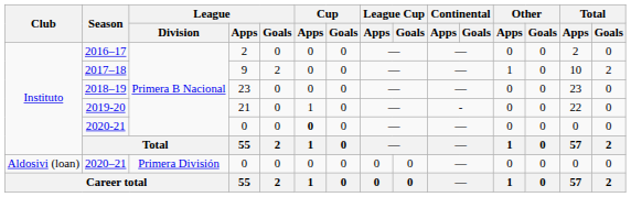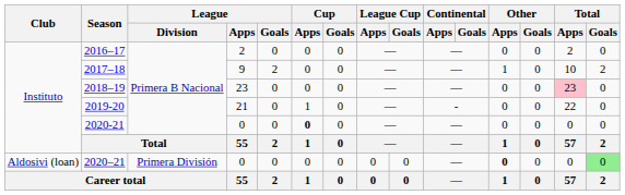2018–19 | Total / Apps: no background -> pink background
2020–21 | Other / Apps: normal -> bold
2020–21 | Total / Goals: no background -> lightgreen background
